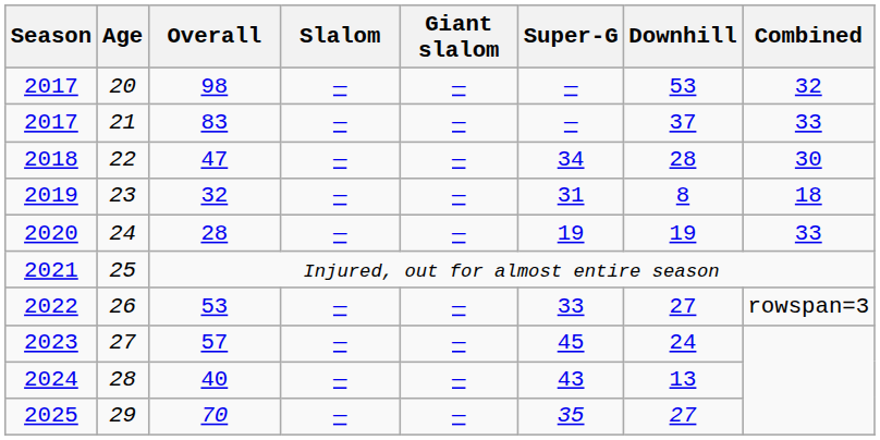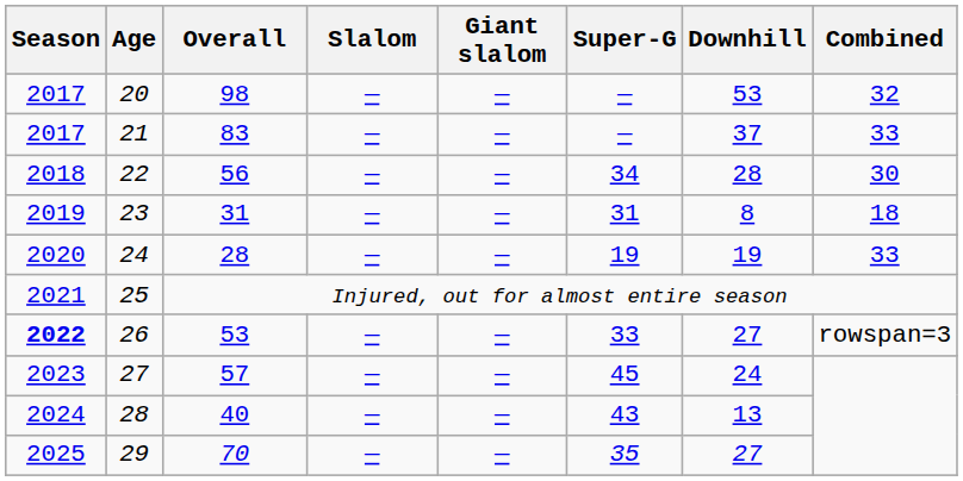22 | Overall: 47 -> 56
23 | Overall: 32 -> 31
26 | Season: normal -> bold
